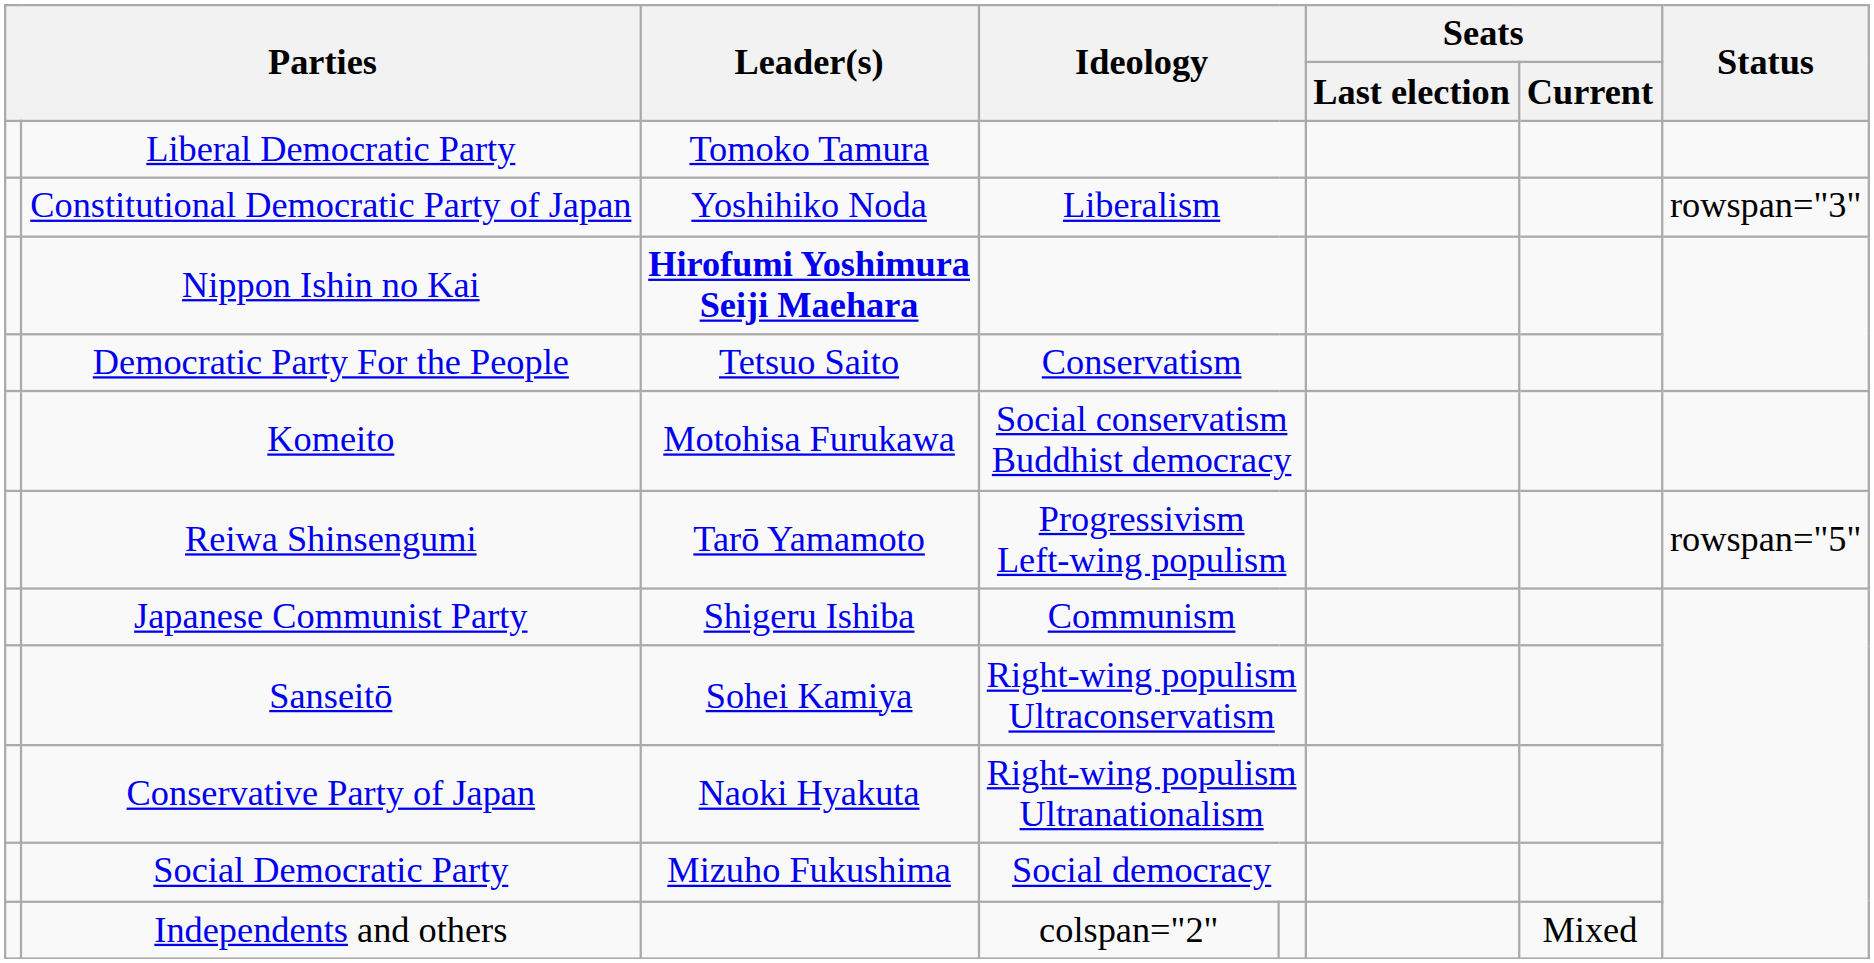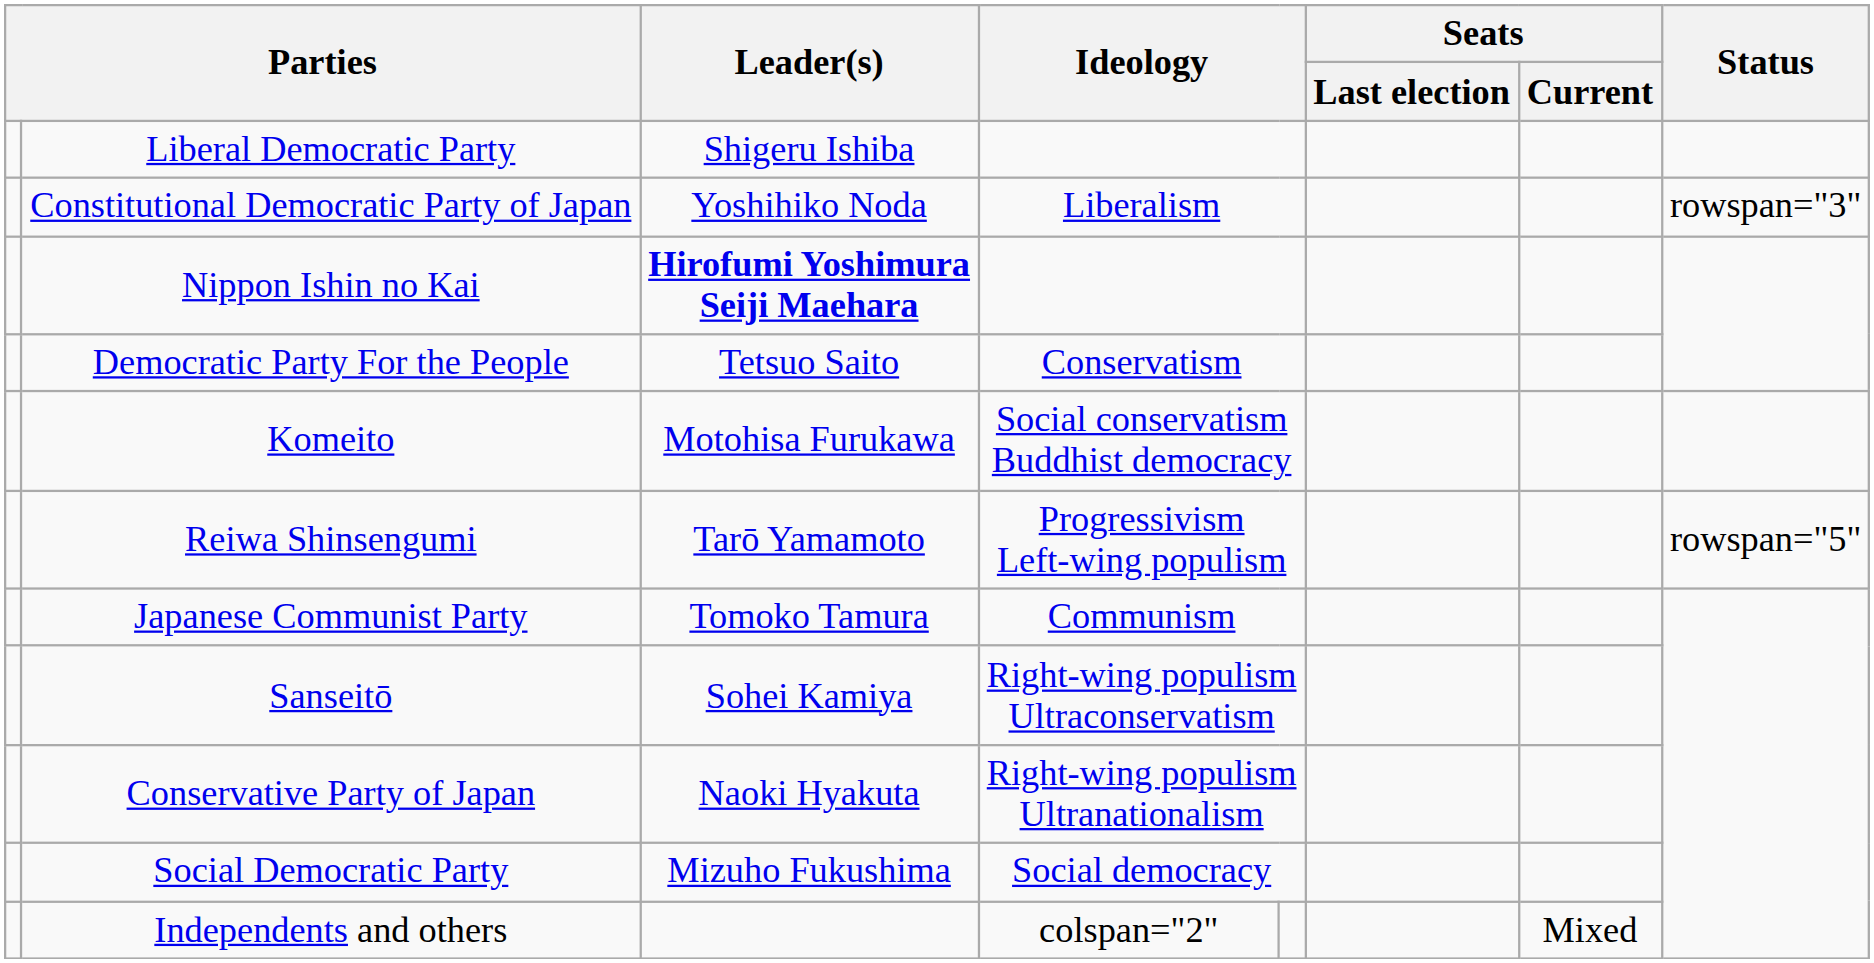Liberal Democratic Party | Leader(s): Tomoko Tamura -> Shigeru Ishiba
Japanese Communist Party | Leader(s): Shigeru Ishiba -> Tomoko Tamura
